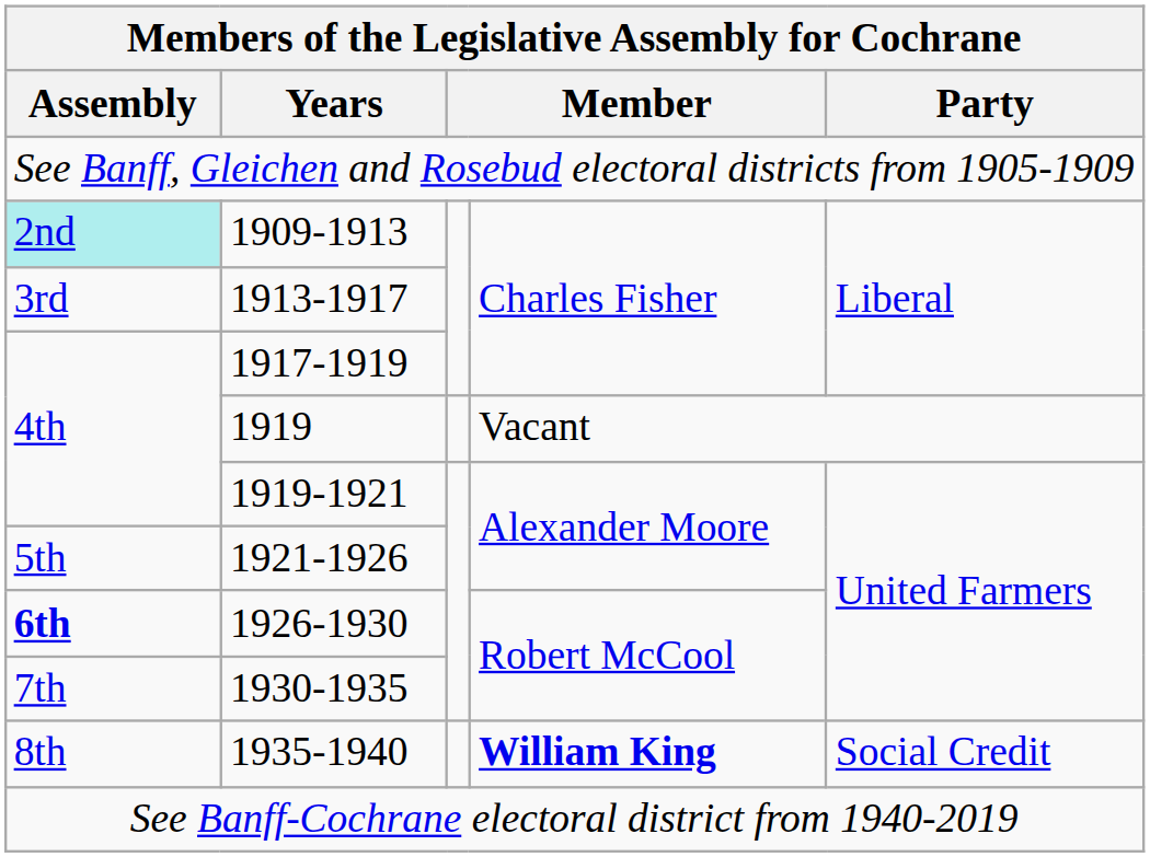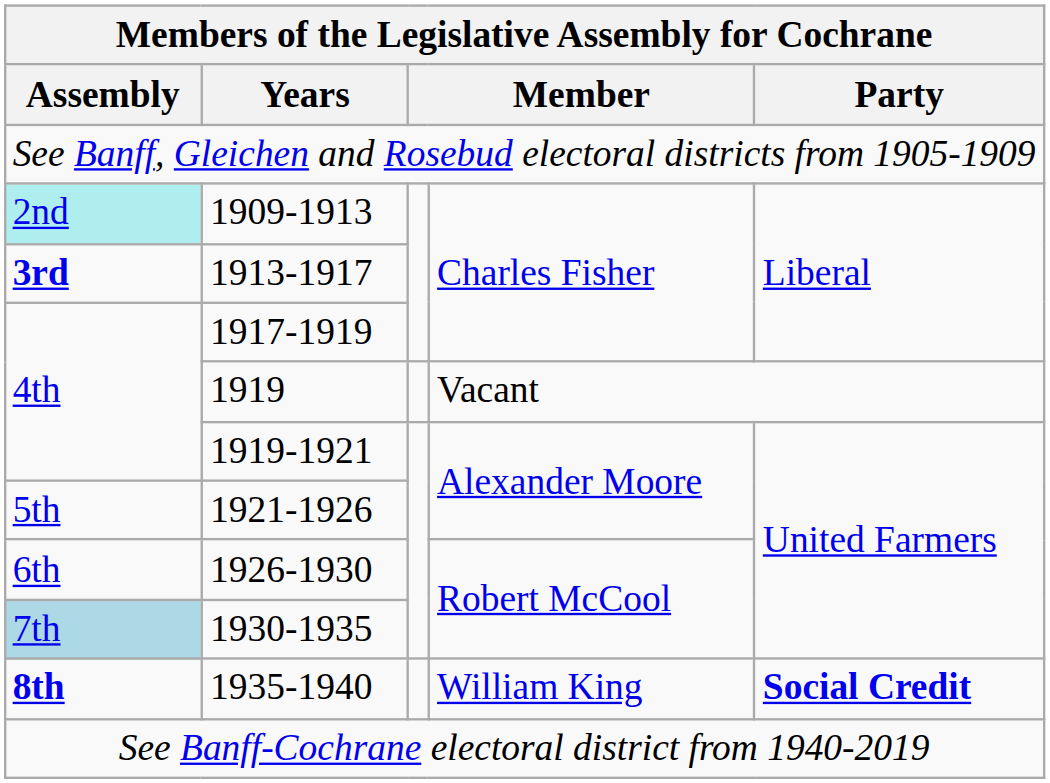1913-1917 | Assembly: normal -> bold
1926-1930 | Assembly: bold -> normal
1930-1935 | Assembly: no background -> lightblue background
1935-1940 | Assembly: normal -> bold
1935-1940 | column 4: bold -> normal
1935-1940 | Party: normal -> bold
